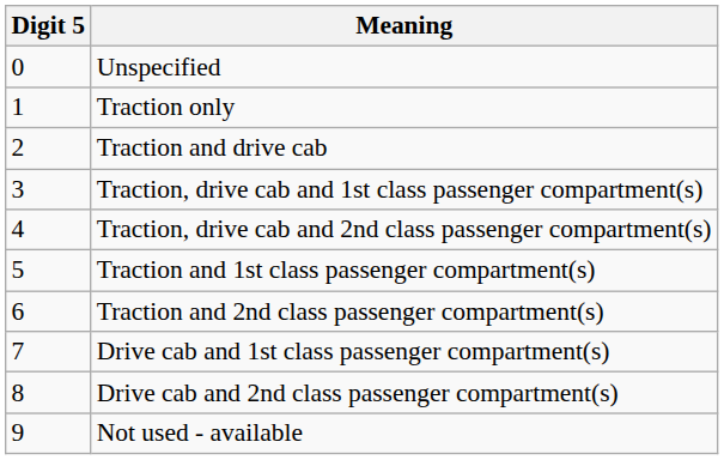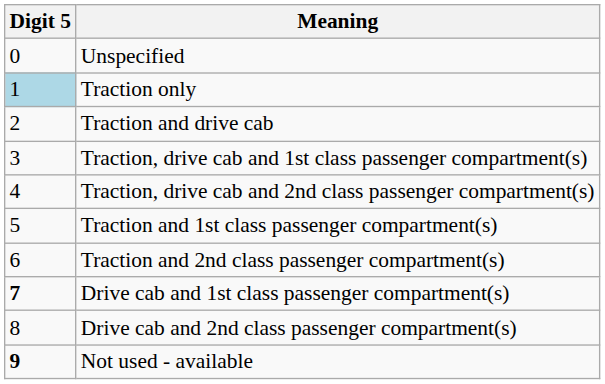Traction only | Digit 5: no background -> lightblue background
Drive cab and 1st class passenger compartment(s) | Digit 5: normal -> bold
Not used - available | Digit 5: normal -> bold
